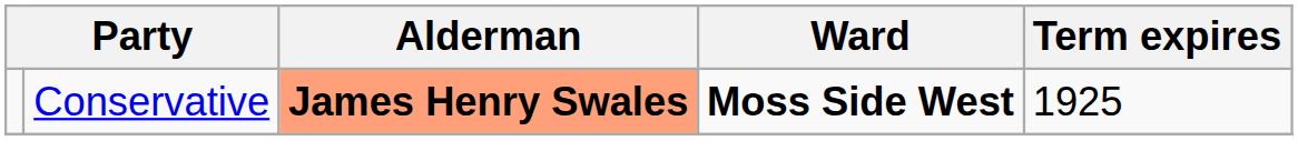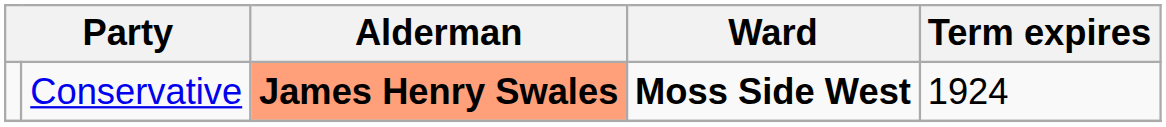Conservative | Term expires: 1925 -> 1924
